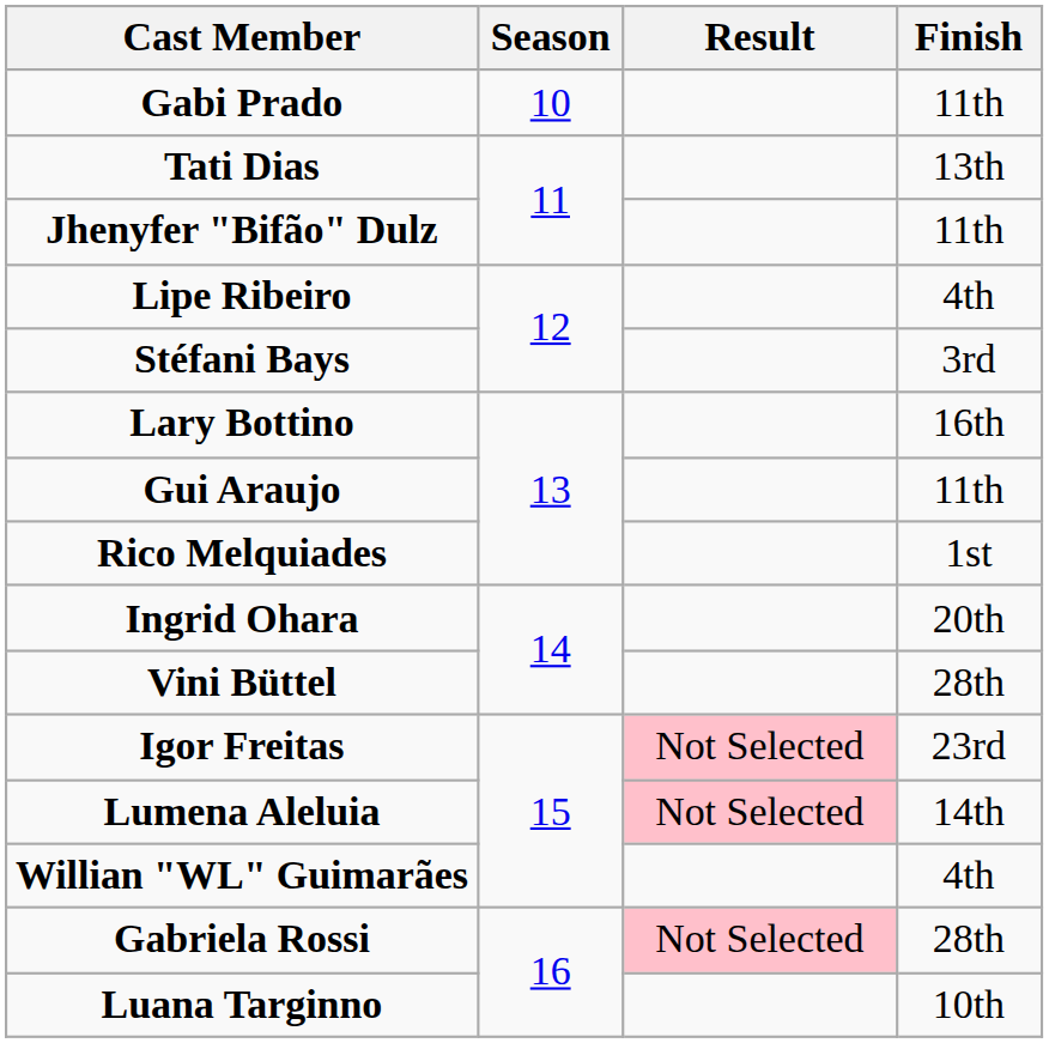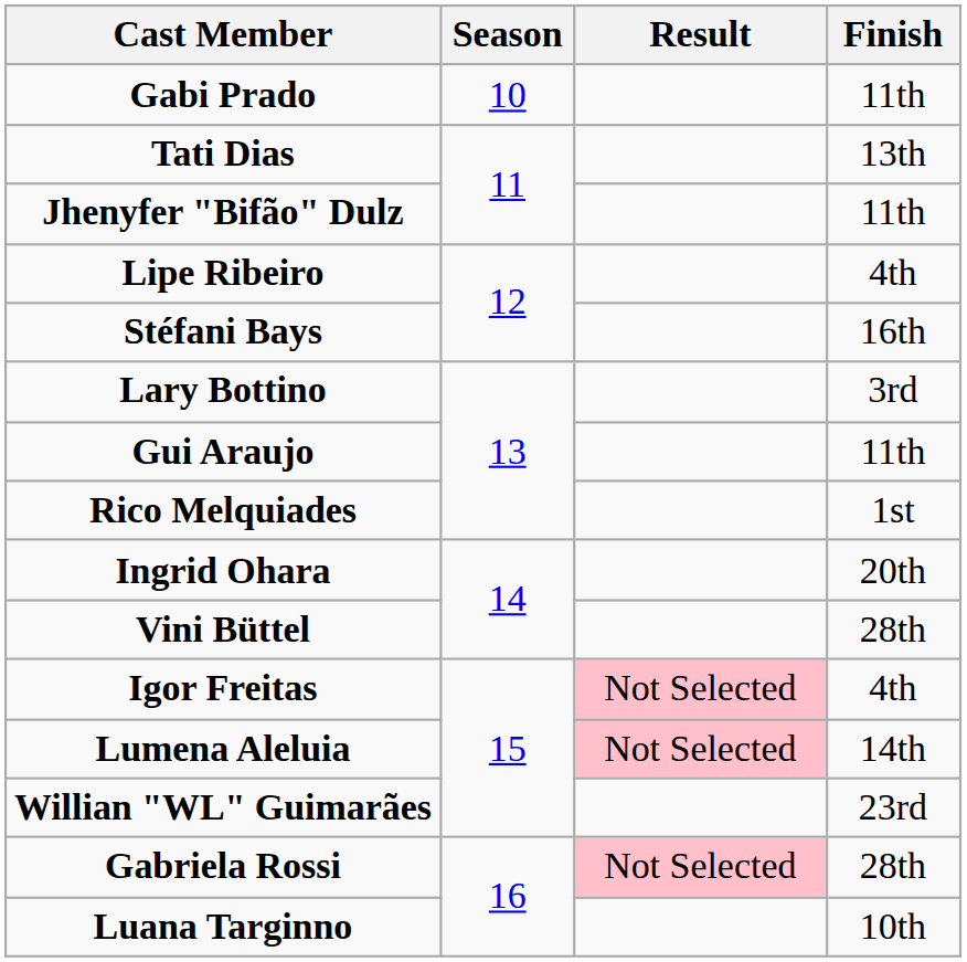Stéfani Bays | Finish: 3rd -> 16th
Lary Bottino | Finish: 16th -> 3rd
Igor Freitas | Finish: 23rd -> 4th
Willian "WL" Guimarães | Finish: 4th -> 23rd
